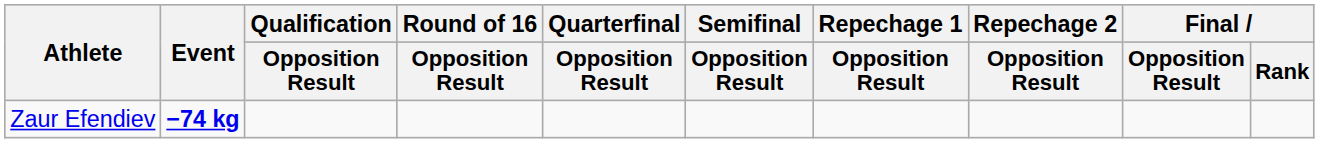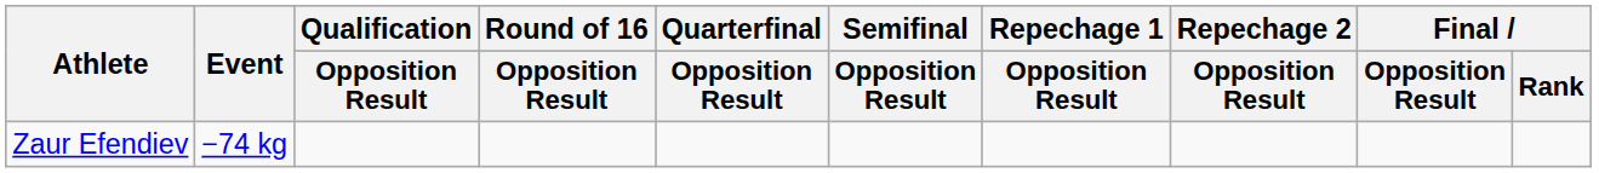Zaur Efendiev | Event: bold -> normal
